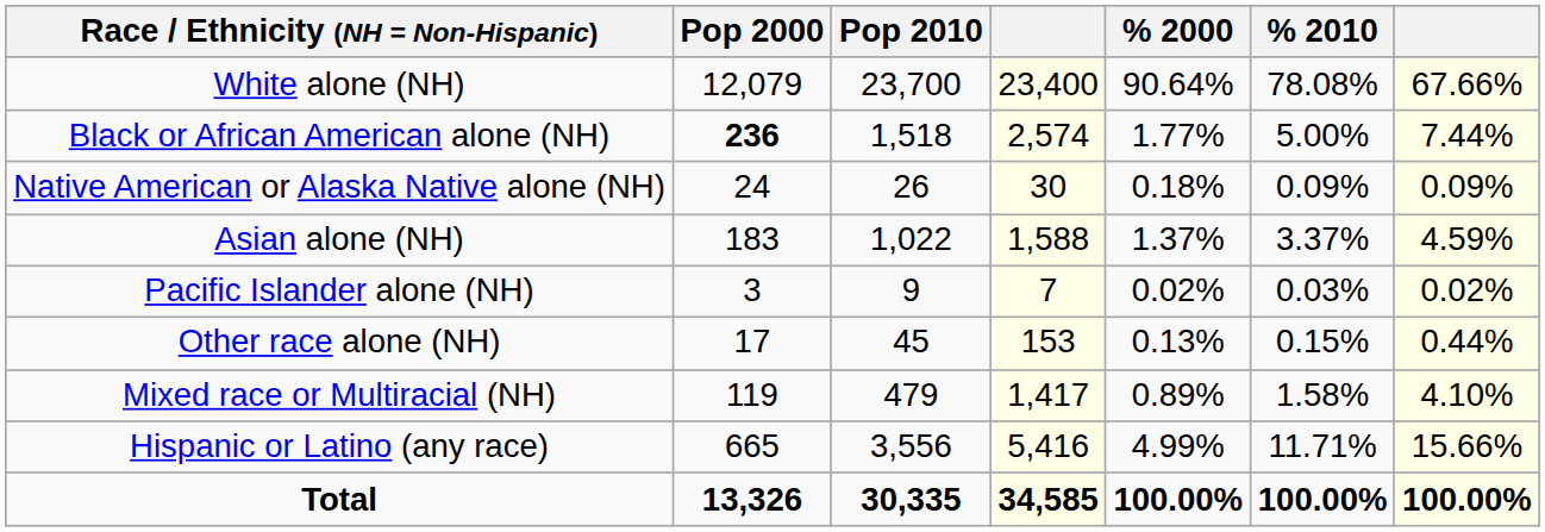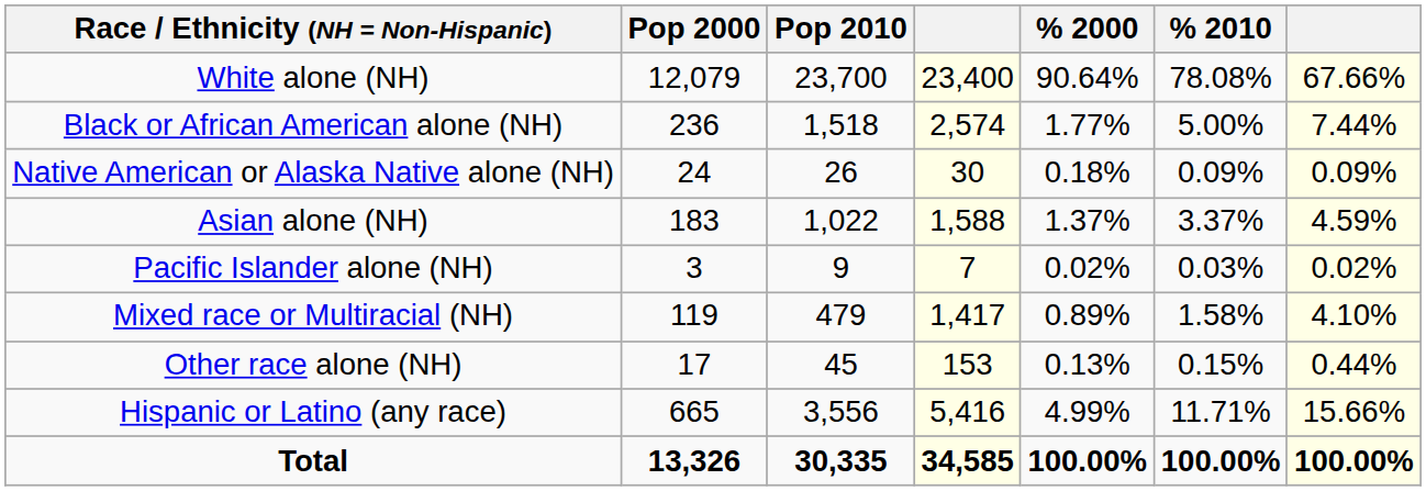Black or African American alone (NH) | Pop 2000: bold -> normal
rows swapped: Other race alone (NH) <-> Mixed race or Multiracial (NH)
